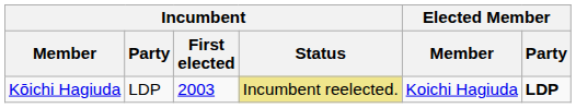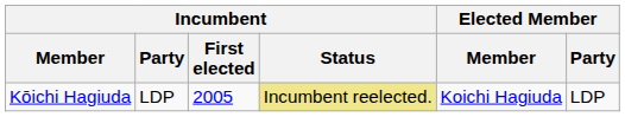Kōichi Hagiuda | Incumbent / First elected: 2003 -> 2005
Kōichi Hagiuda | Elected Member / Party: bold -> normal
